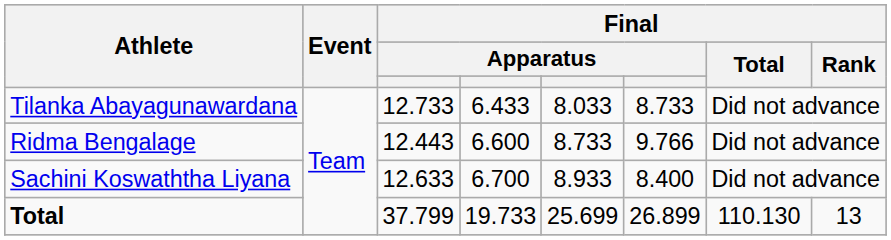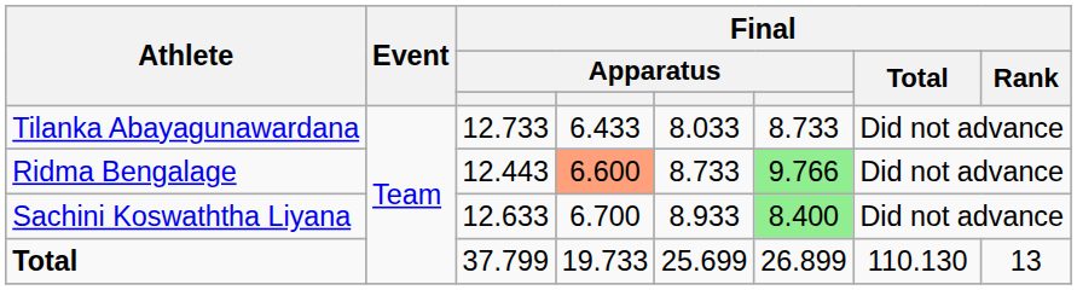Ridma Bengalage | column 4: no background -> lightsalmon background
Ridma Bengalage | column 6: no background -> lightgreen background
Sachini Koswaththa Liyana | column 6: no background -> lightgreen background
